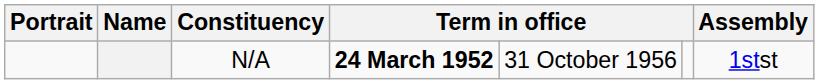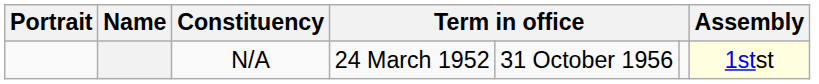N/A | column 4: bold -> normal
N/A | Assembly: no background -> lightyellow background
